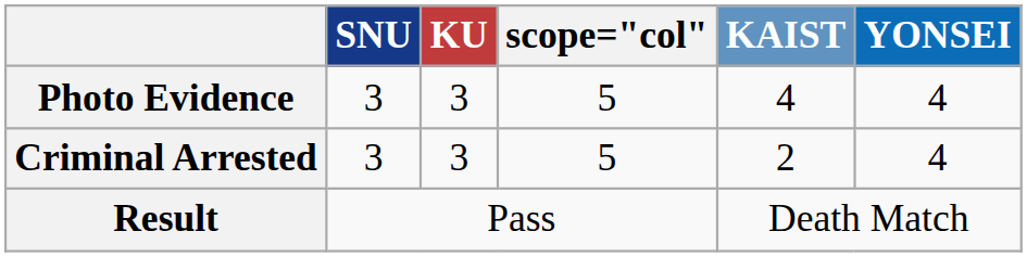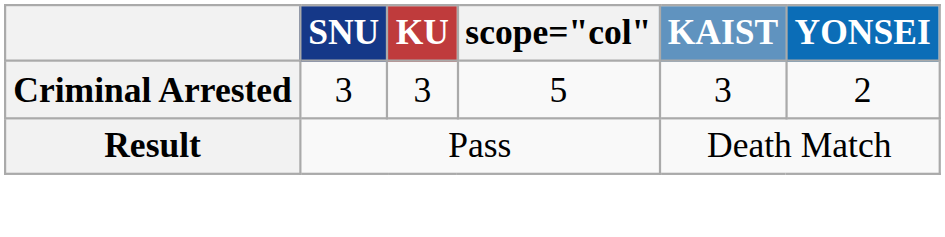- row: Photo Evidence | 3 | 3 | 5 | 4 | 4
Criminal Arrested | KAIST: 2 -> 3
Criminal Arrested | YONSEI: 4 -> 2
